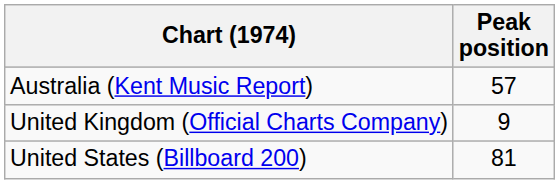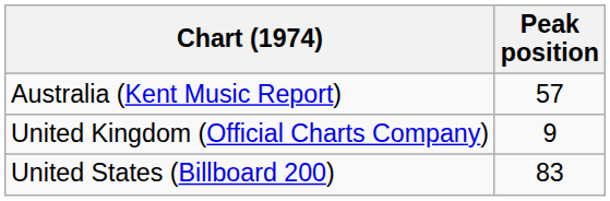United States (Billboard 200) | Peak position: 81 -> 83
